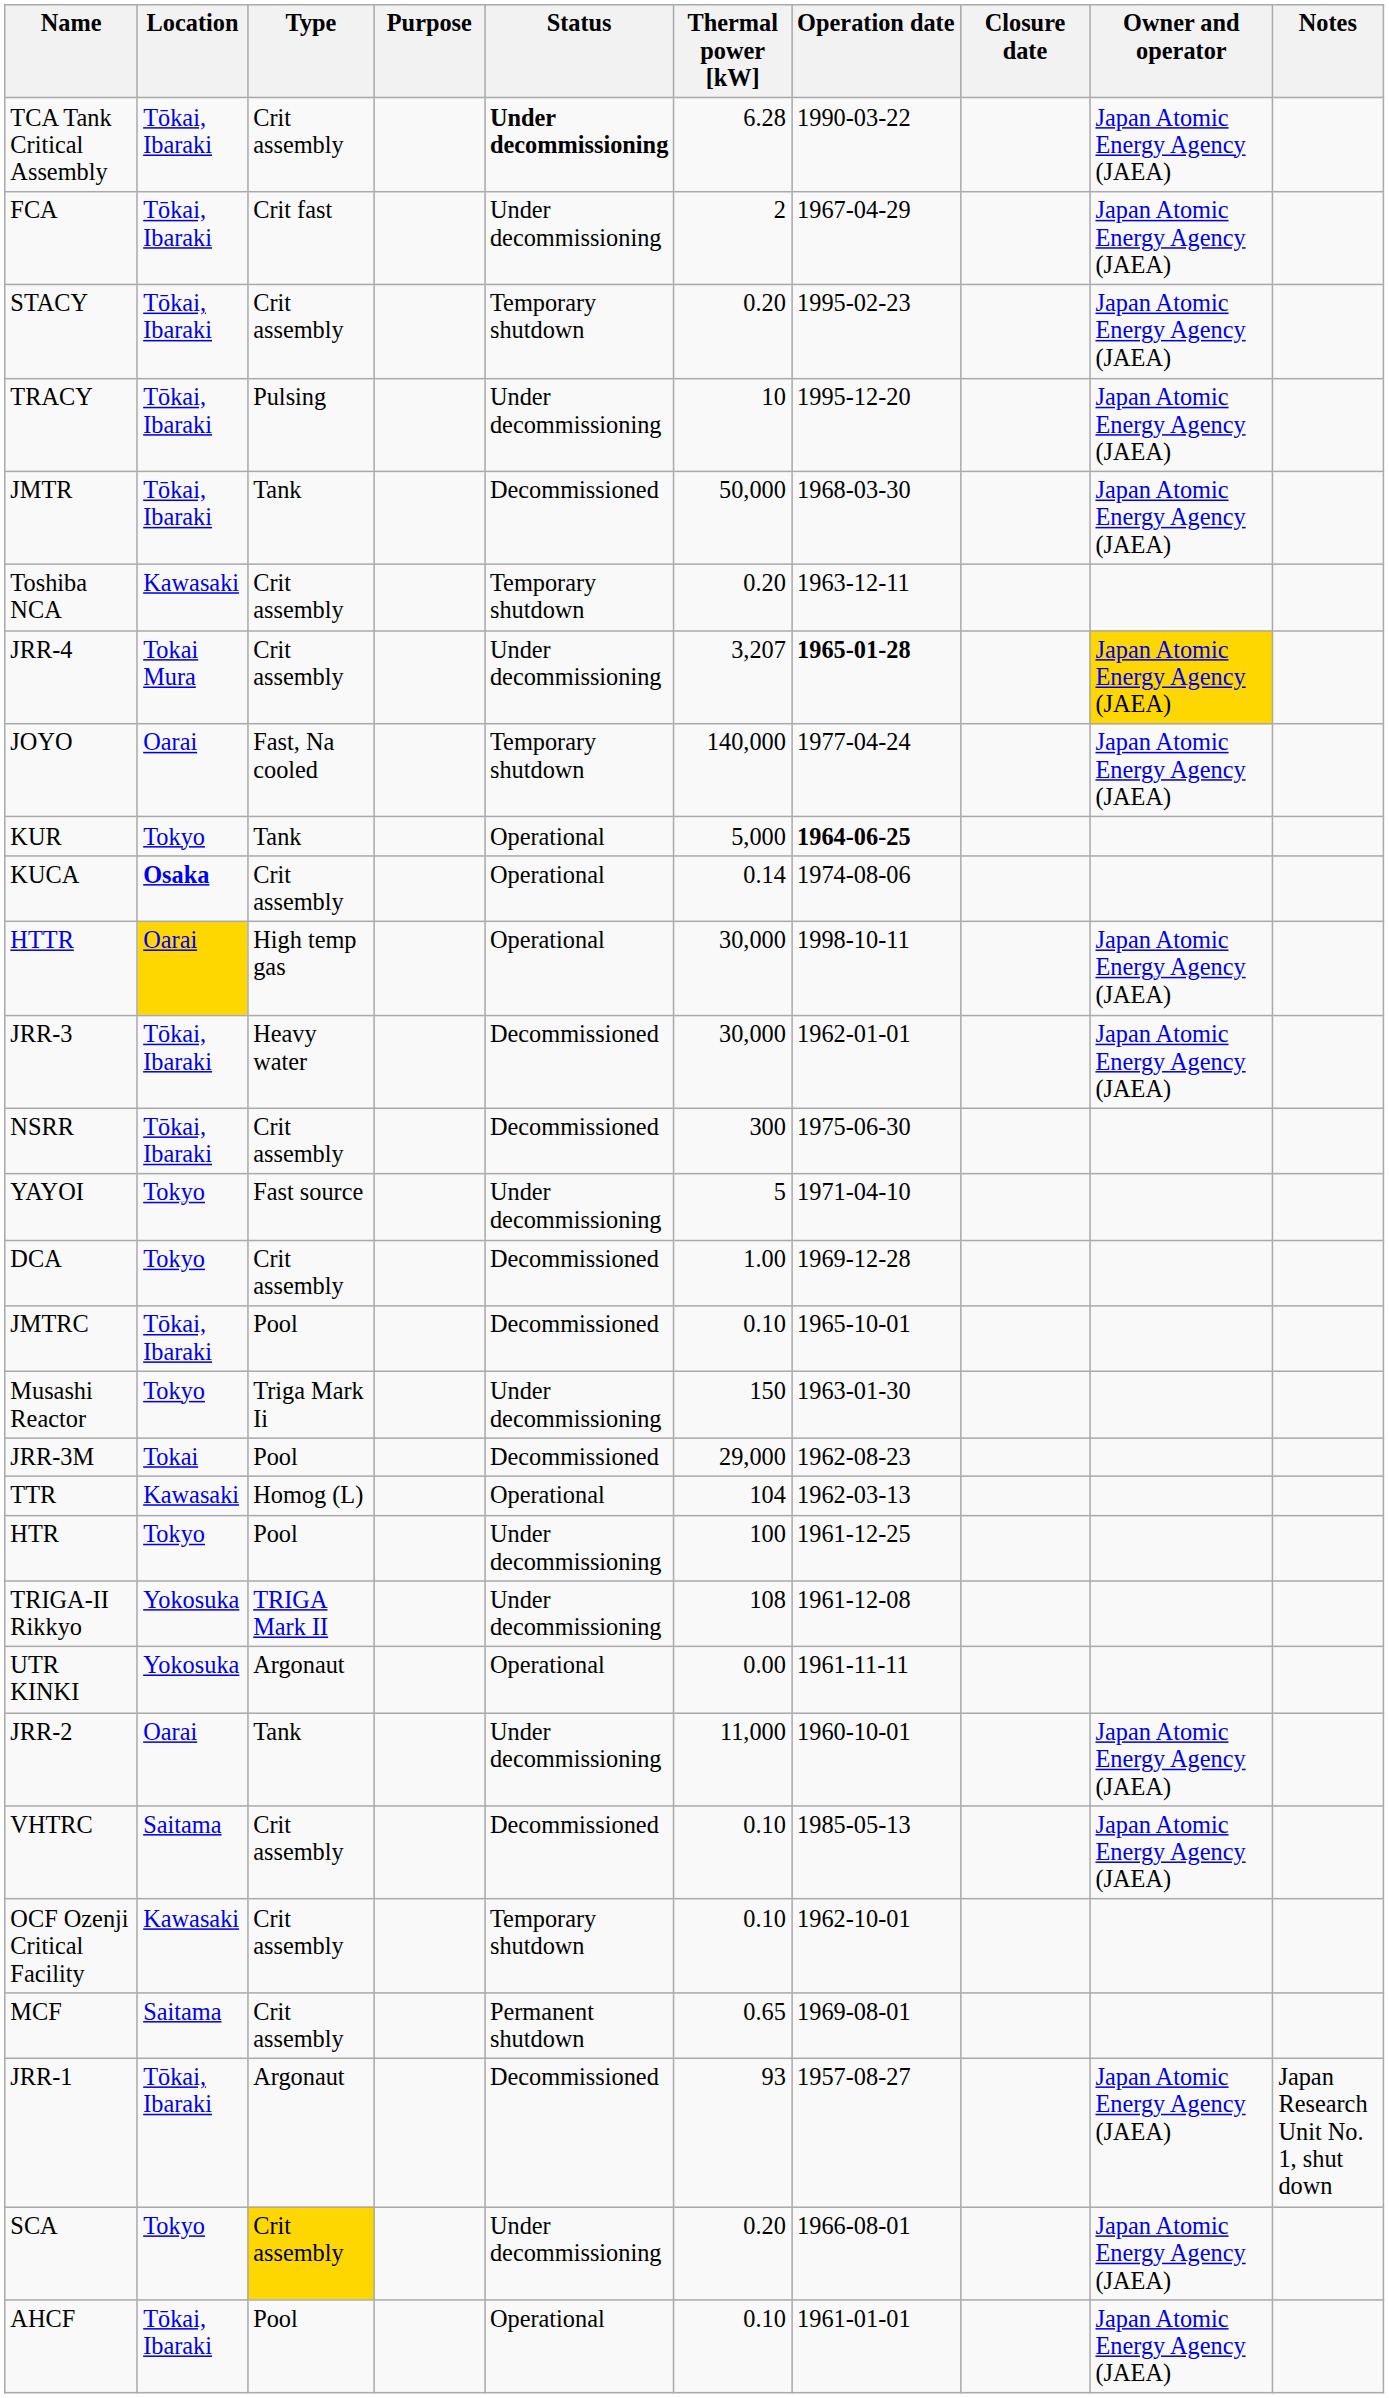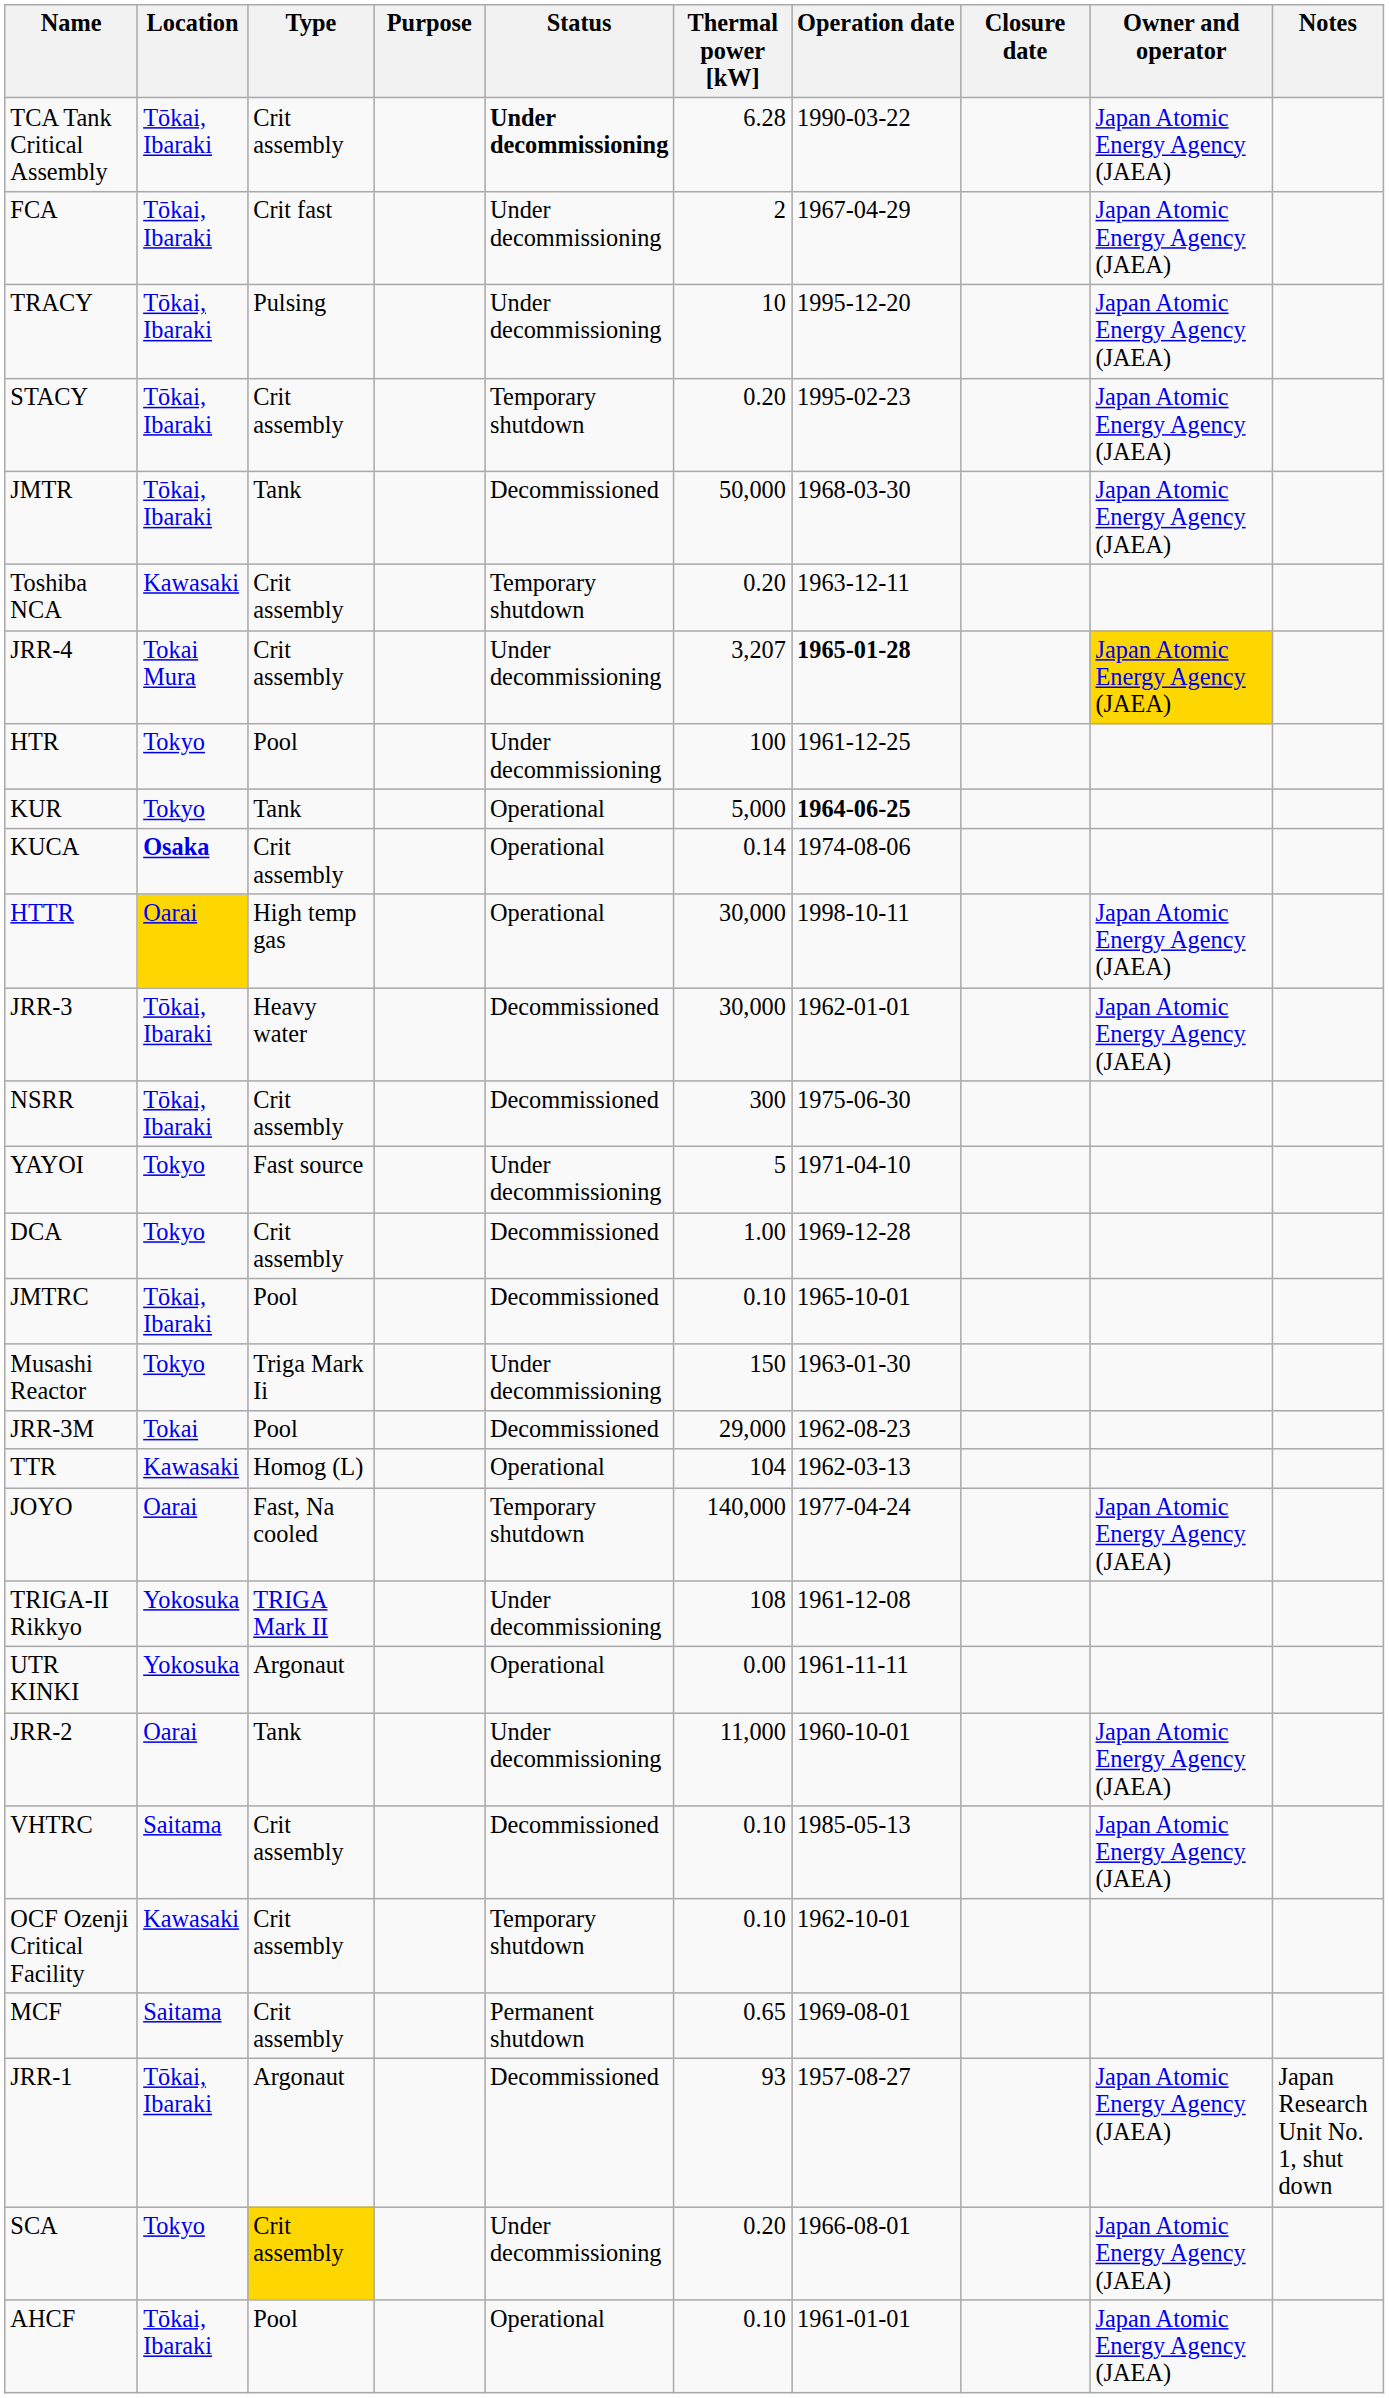rows swapped: TRACY <-> STACY
rows swapped: JOYO <-> HTR
